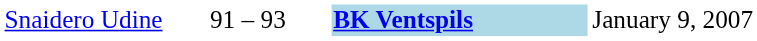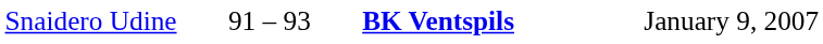Snaidero Udine | column 3: lightblue background -> no background
